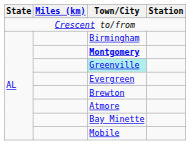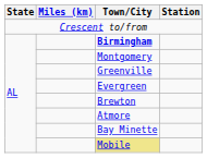Birmingham | Town/City: normal -> bold
Montgomery | Town/City: bold -> normal
Greenville | Town/City: paleturquoise background -> no background
Mobile | Town/City: no background -> khaki background
